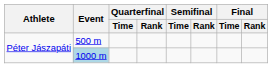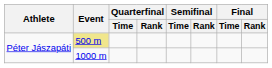500 m | Event: no background -> khaki background
1000 m | Event: lightblue background -> no background
